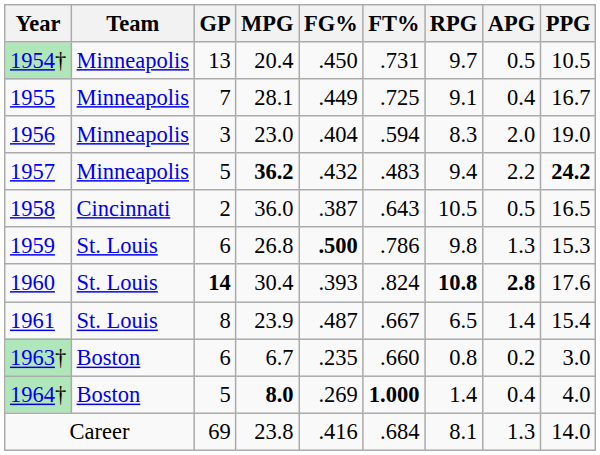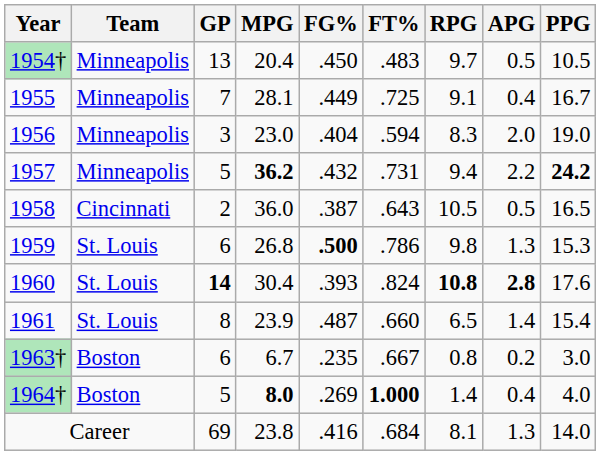1954† | FT%: .731 -> .483
1957 | FT%: .483 -> .731
1961 | FT%: .667 -> .660
1963† | FT%: .660 -> .667
